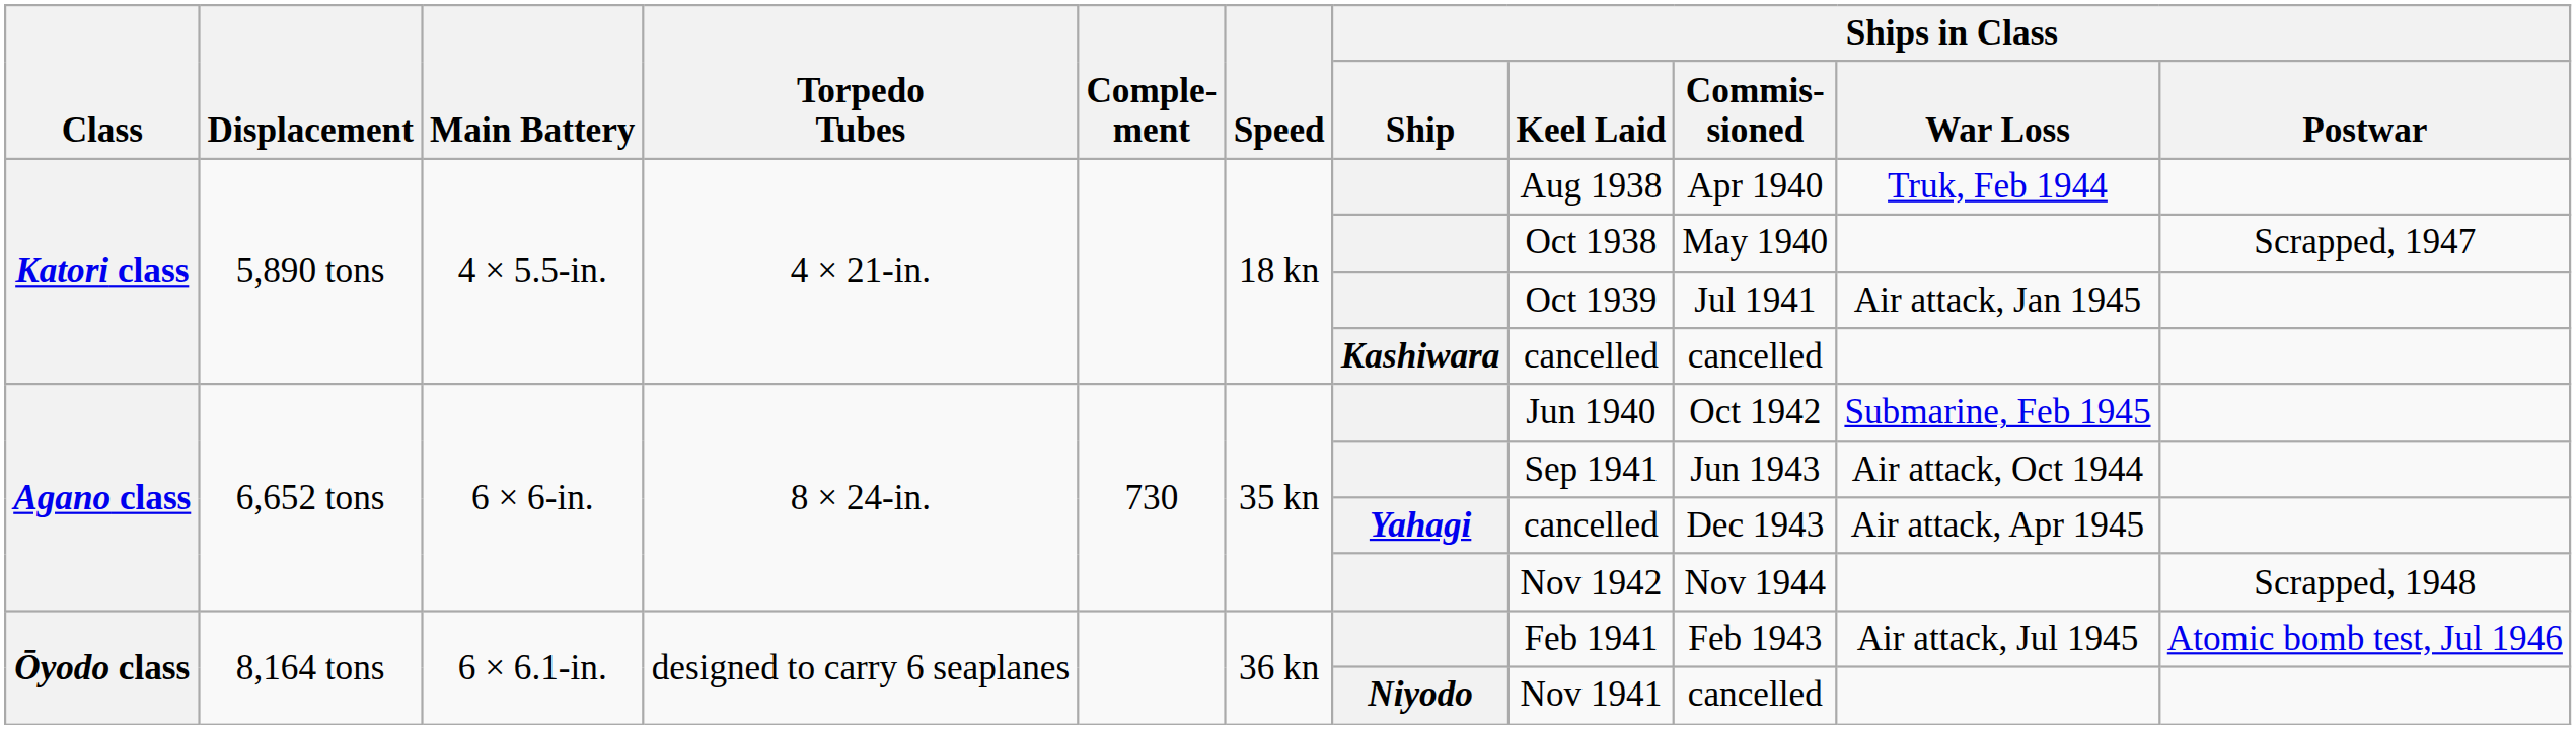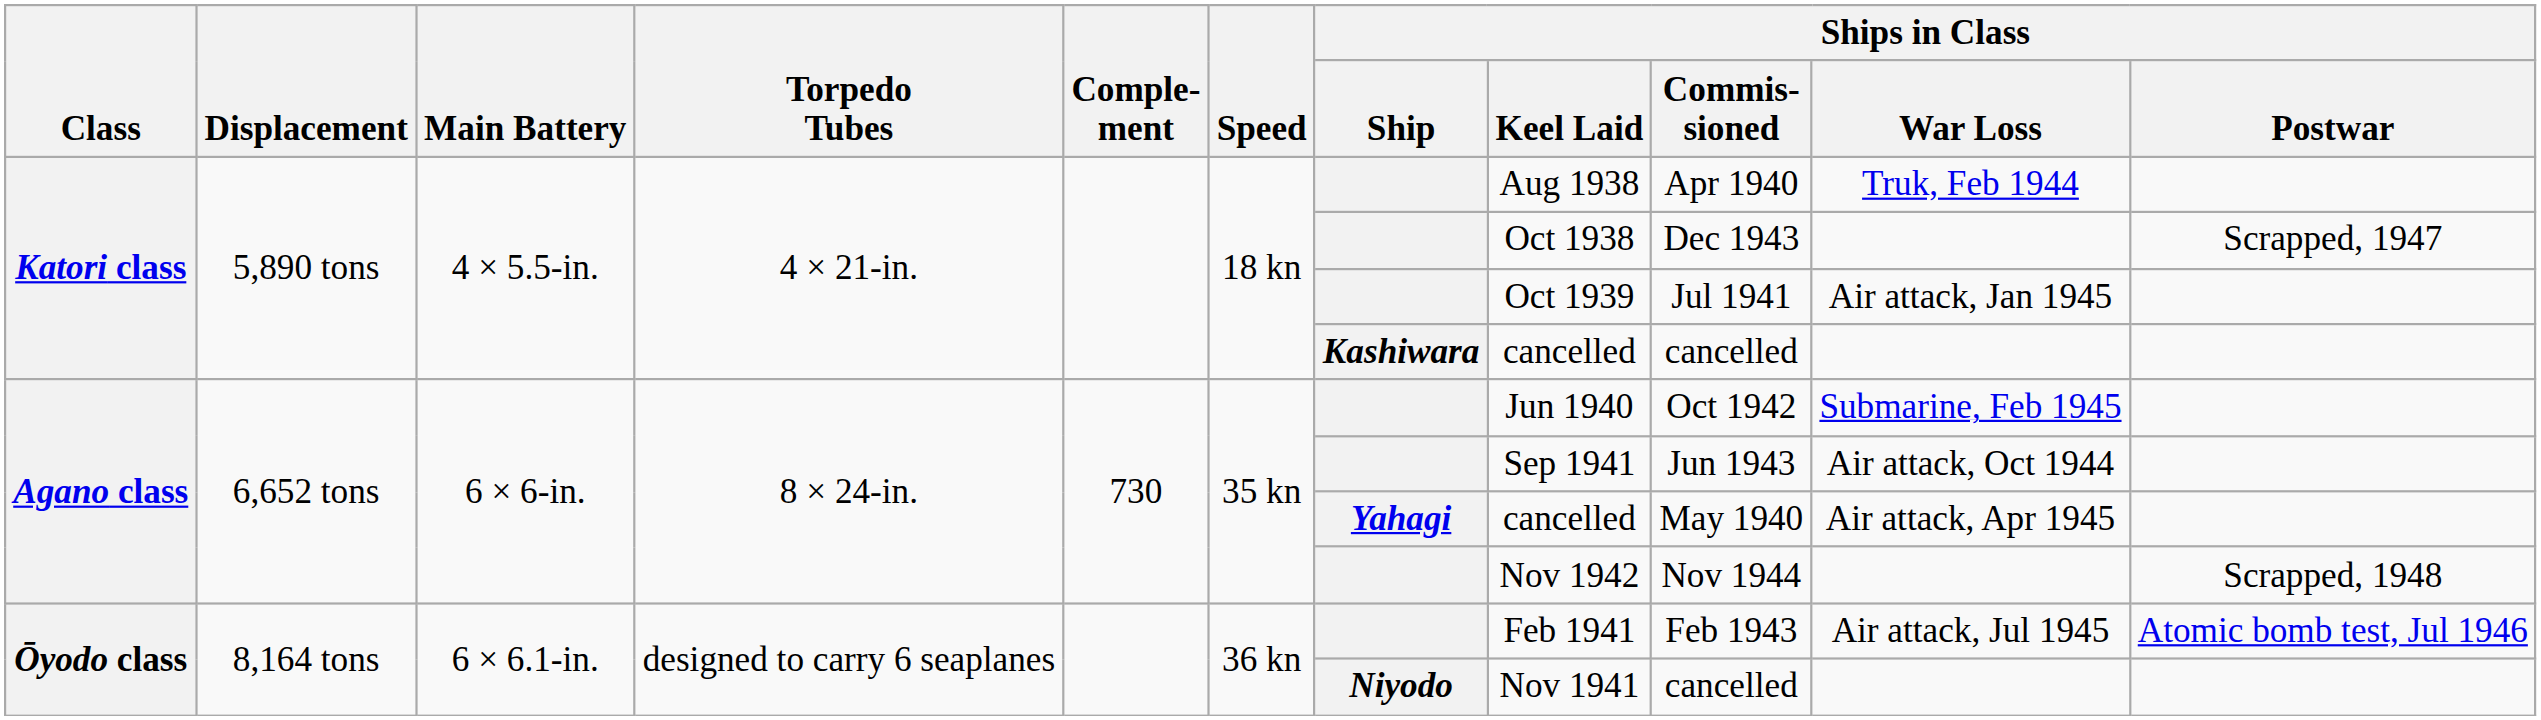row 4 | Ships in Class / Commis- sioned: May 1940 -> Dec 1943
row 9 | Ships in Class / Commis- sioned: Dec 1943 -> May 1940
